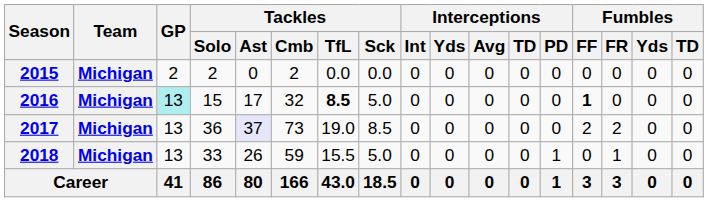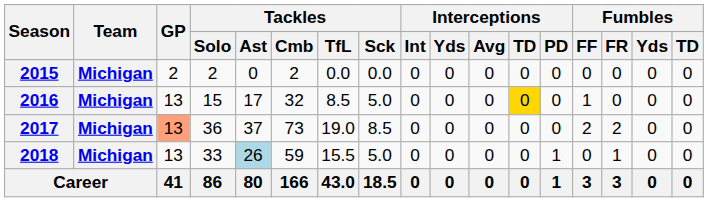2016 | GP: paleturquoise background -> no background
2016 | Tackles / TfL: bold -> normal
2016 | Interceptions / TD: no background -> gold background
2016 | Fumbles / FF: bold -> normal
2017 | GP: no background -> lightsalmon background
2017 | Tackles / Ast: lavender background -> no background
2018 | Tackles / Ast: no background -> lightblue background
